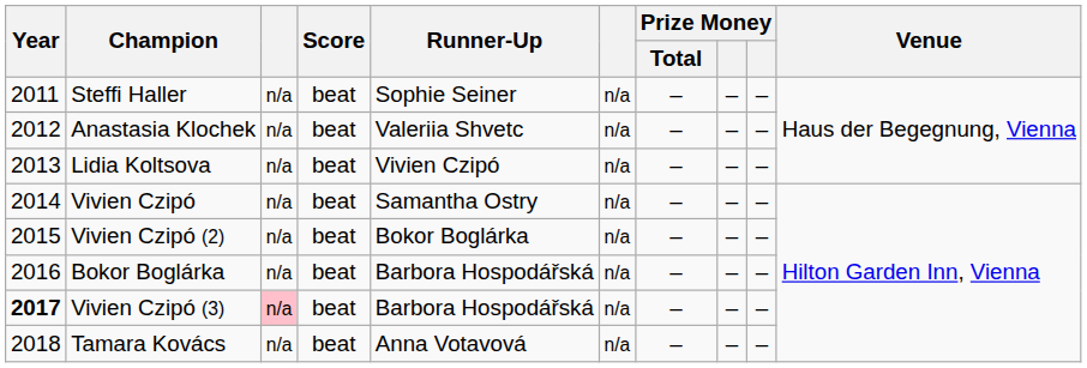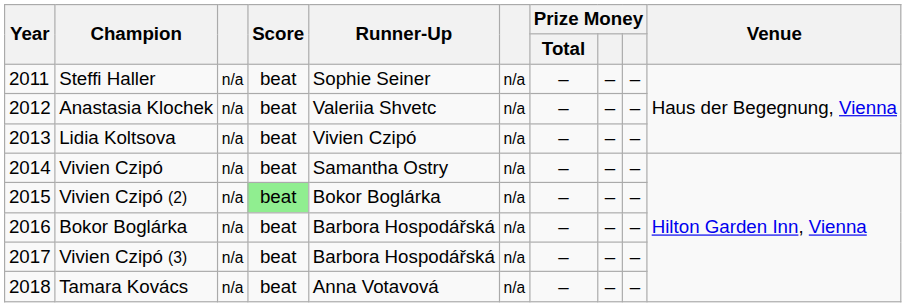Vivien Czipó (2) | Score: no background -> lightgreen background
Vivien Czipó (3) | Year: bold -> normal
Vivien Czipó (3) | column 3: pink background -> no background
